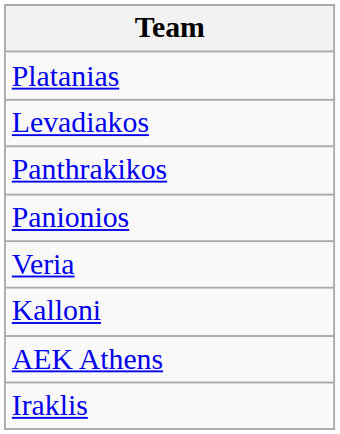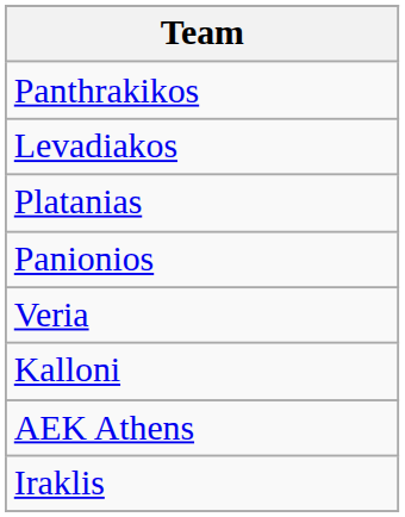row 2 | column 1: Platanias -> Panthrakikos
row 4 | column 1: Panthrakikos -> Platanias
